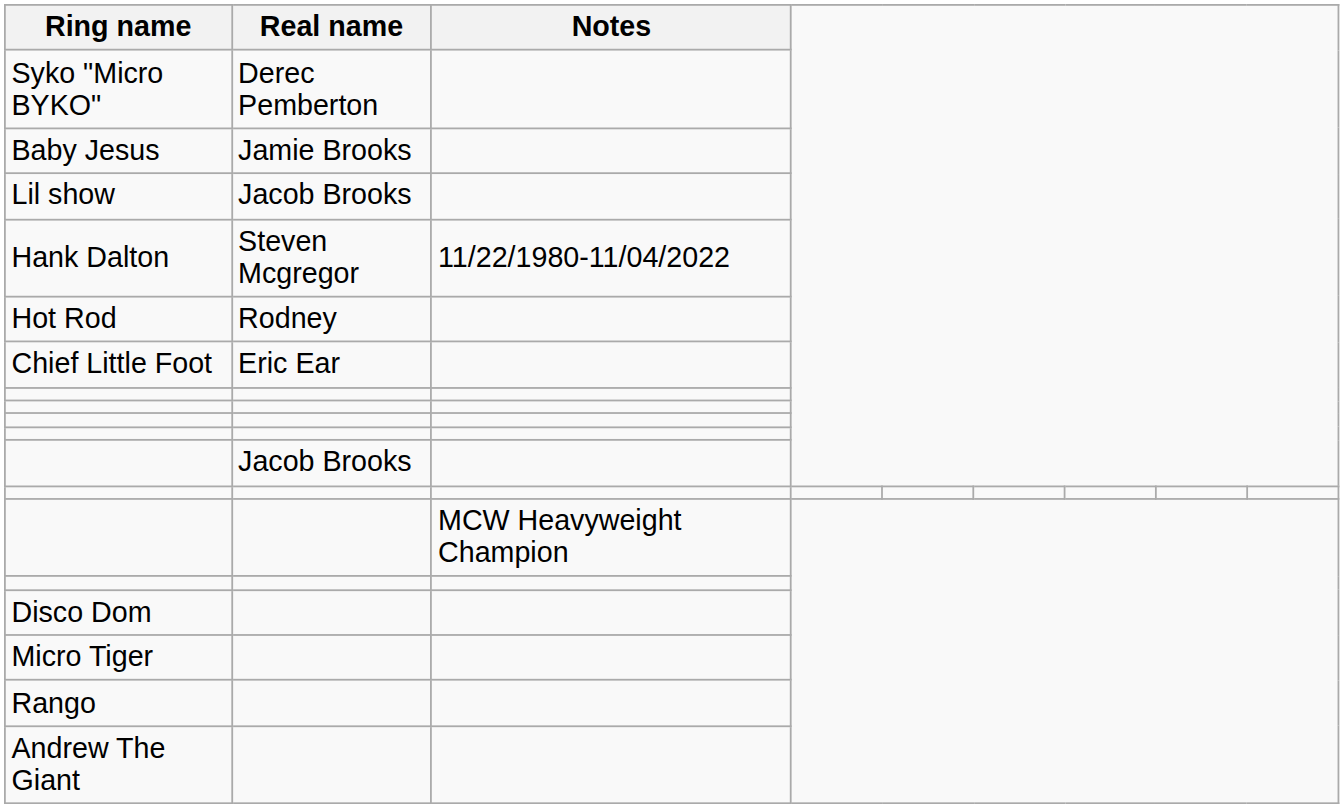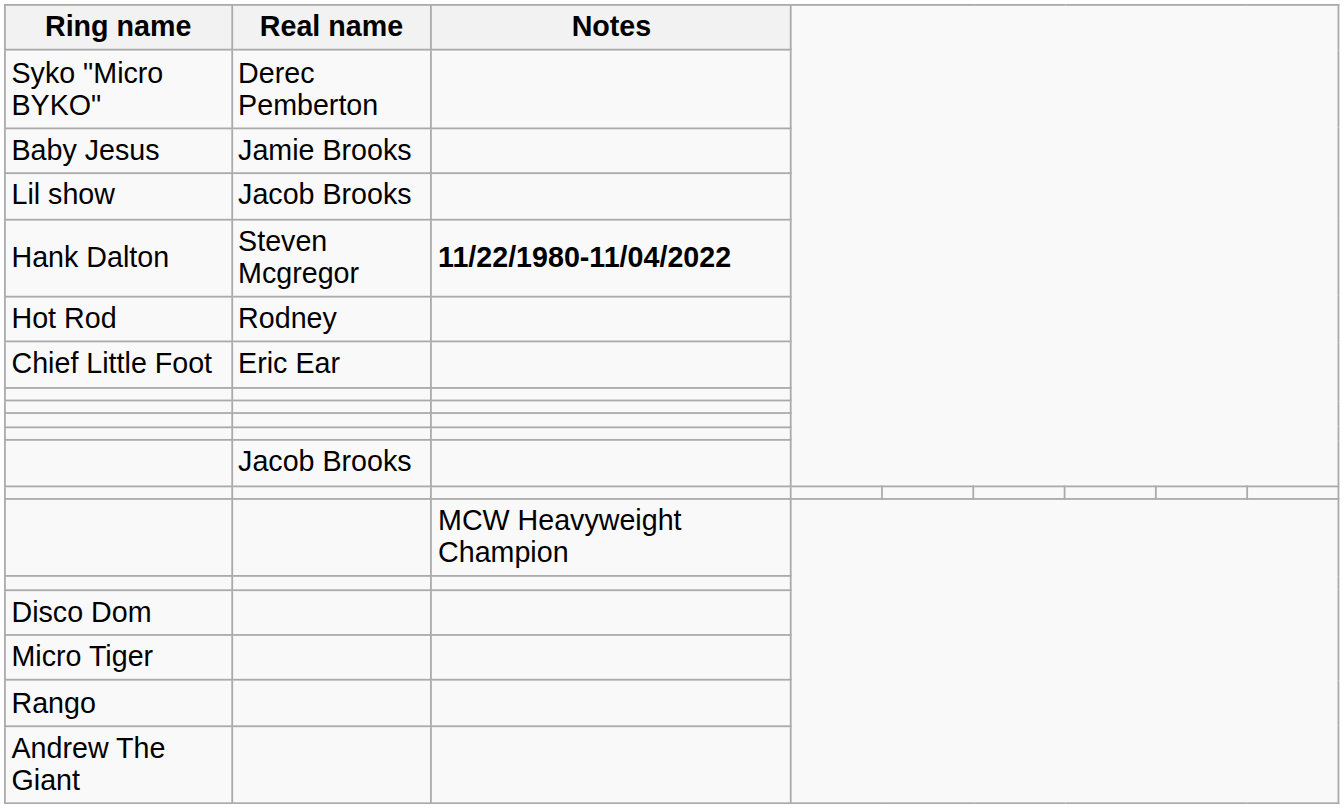Hank Dalton | Notes: normal -> bold
